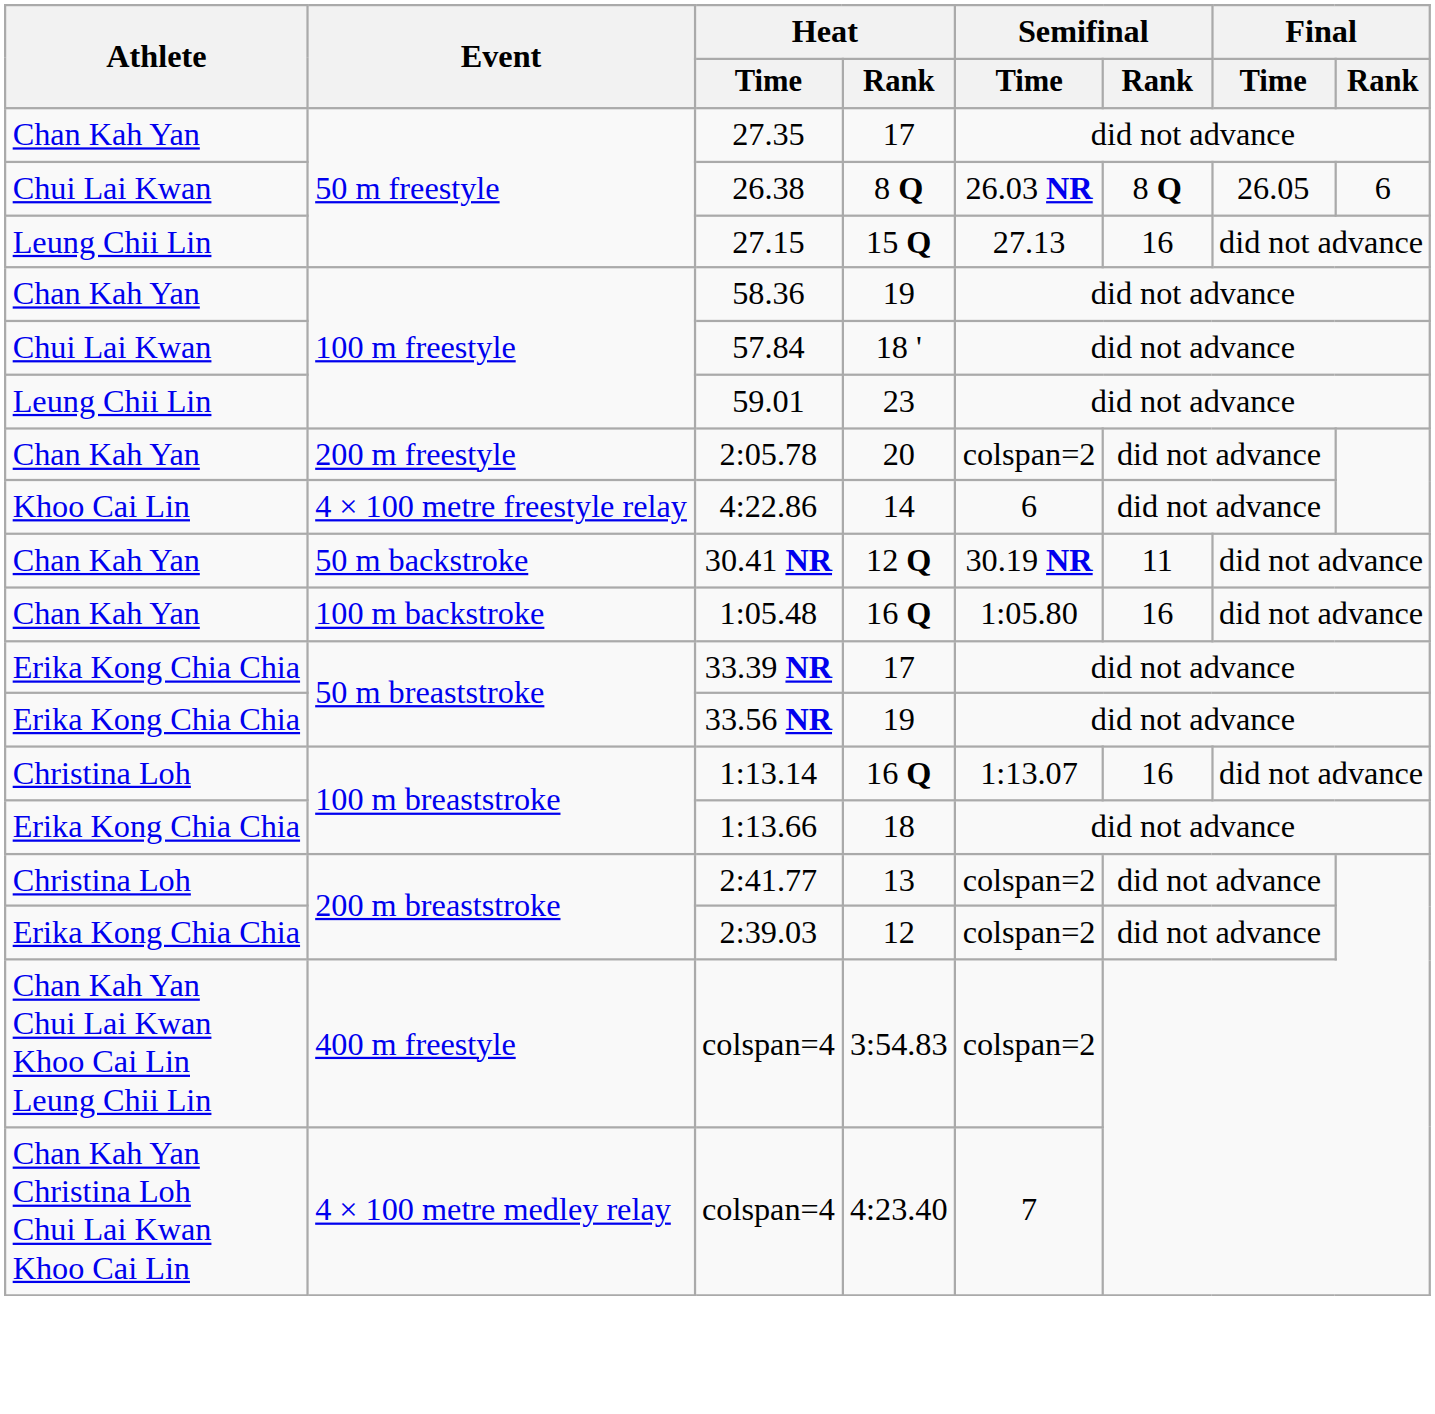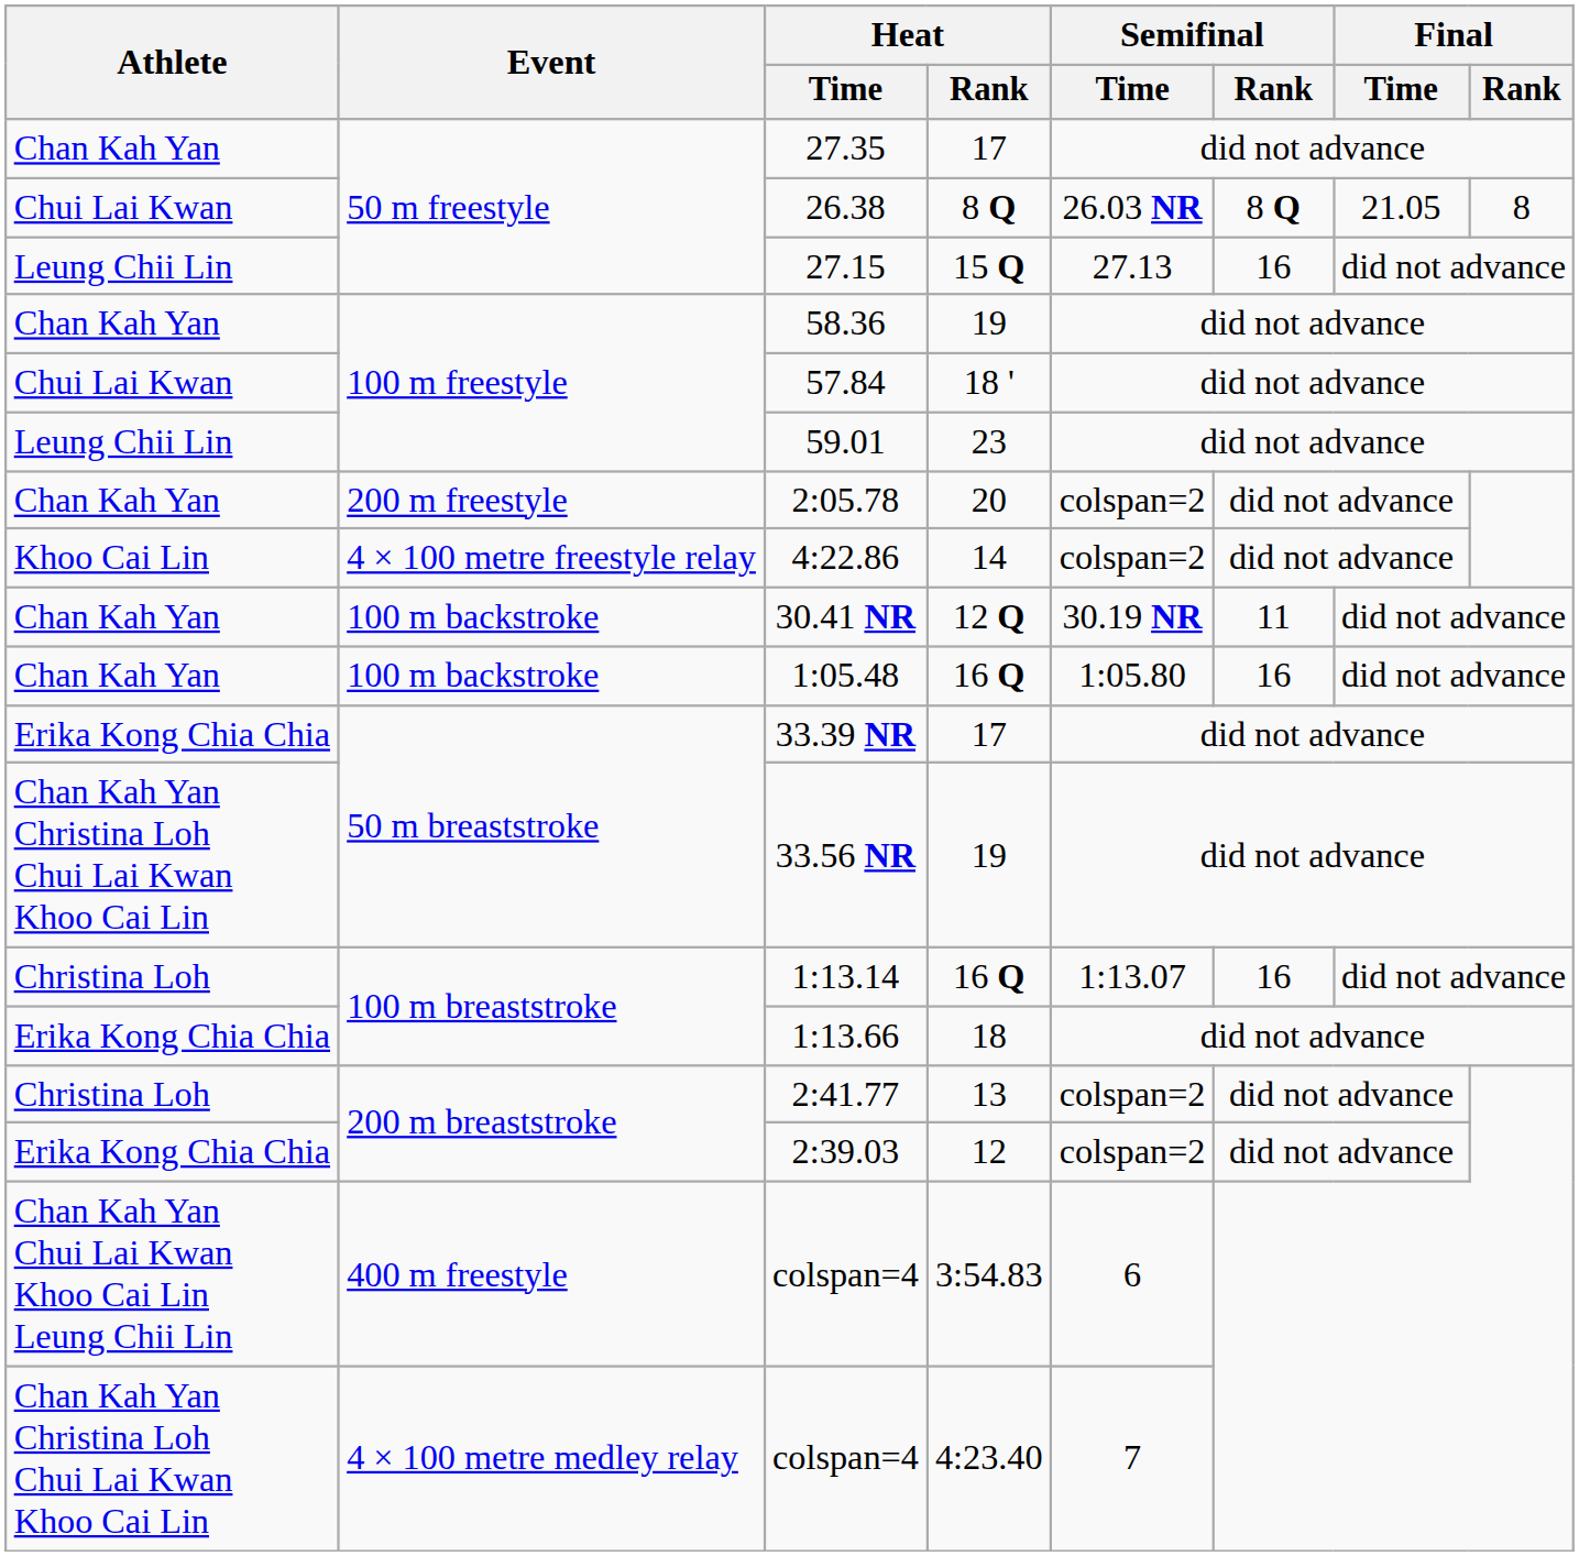26.38 | Final / Time: 26.05 -> 21.05
26.38 | Final / Rank: 6 -> 8
4:22.86 | Semifinal / Time: 6 -> colspan=2
30.41 NR | Event: 50 m backstroke -> 100 m backstroke
33.56 NR | Athlete: Erika Kong Chia Chia -> Chan Kah Yan Christina Loh Chui Lai Kwan Khoo Cai Lin
colspan=4 / 3:54.83 | Semifinal / Time: colspan=2 -> 6
